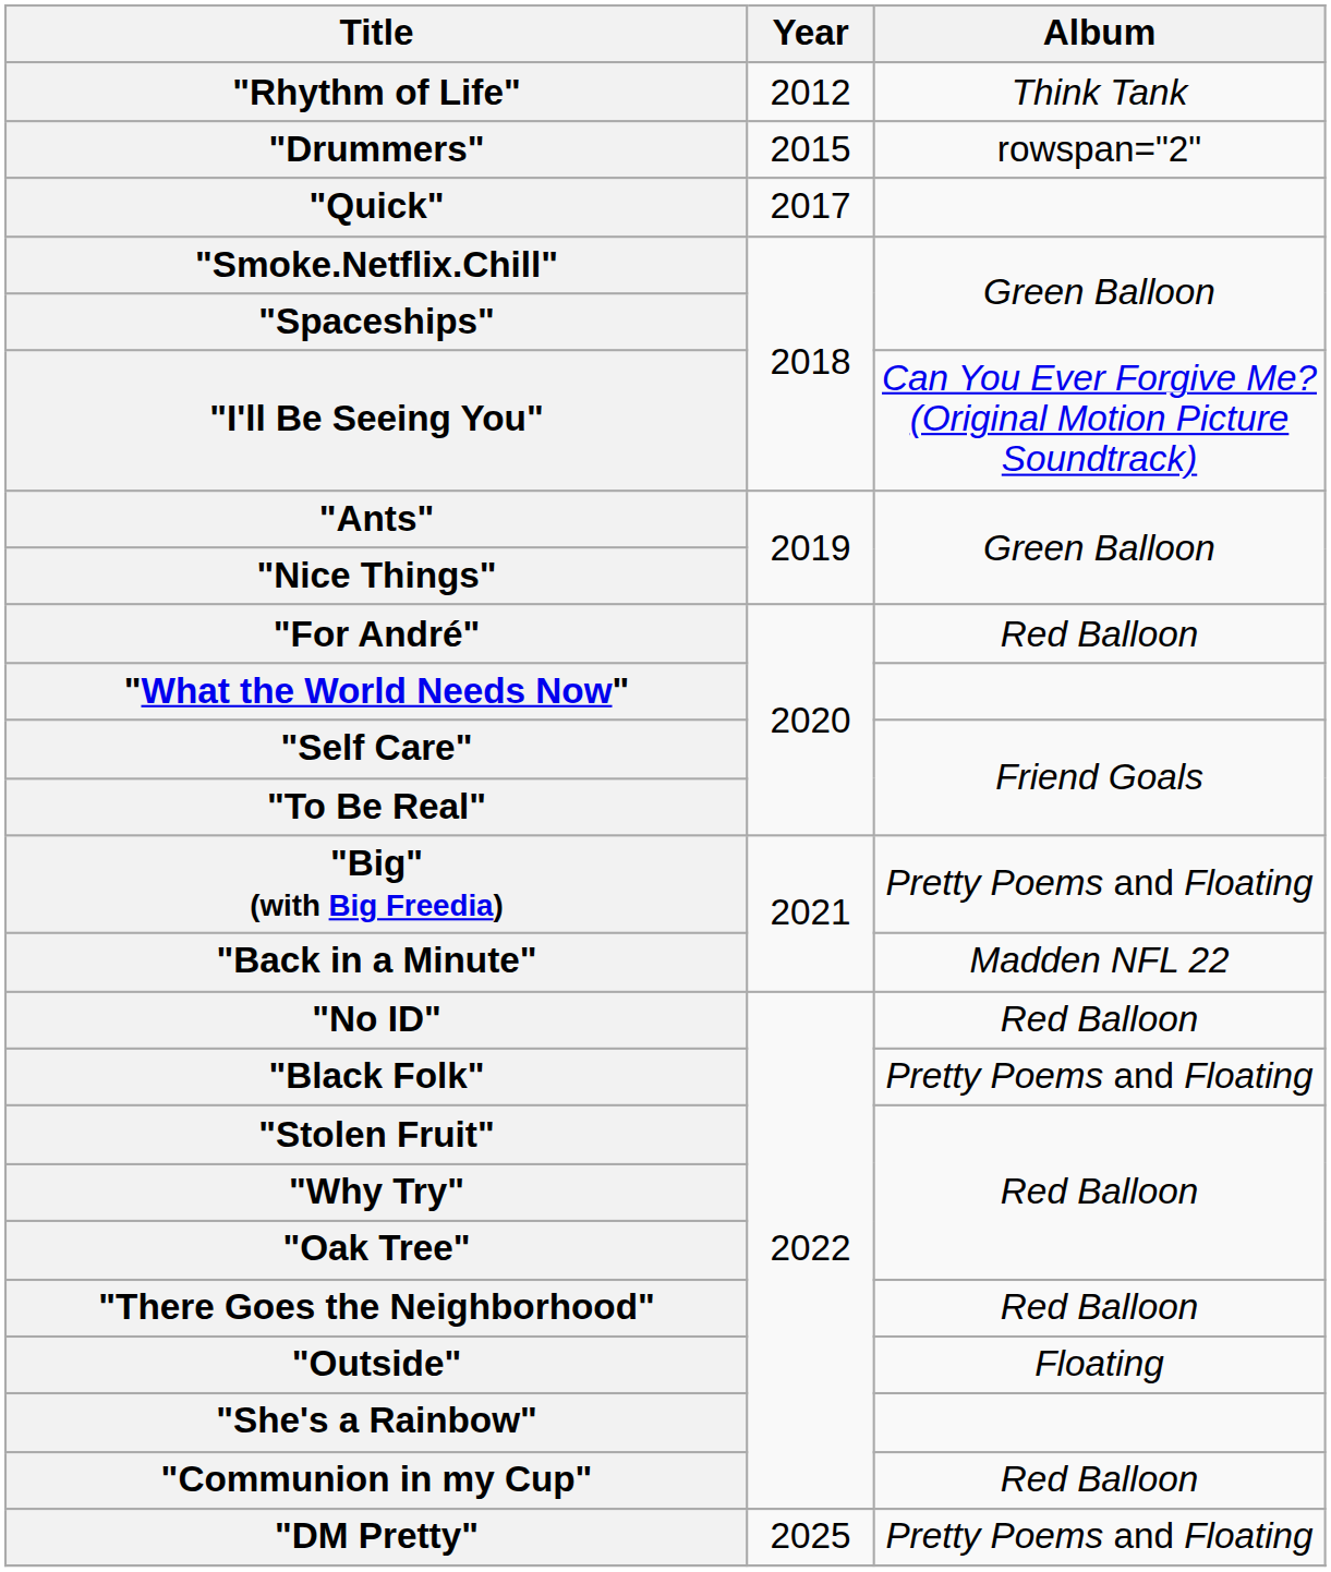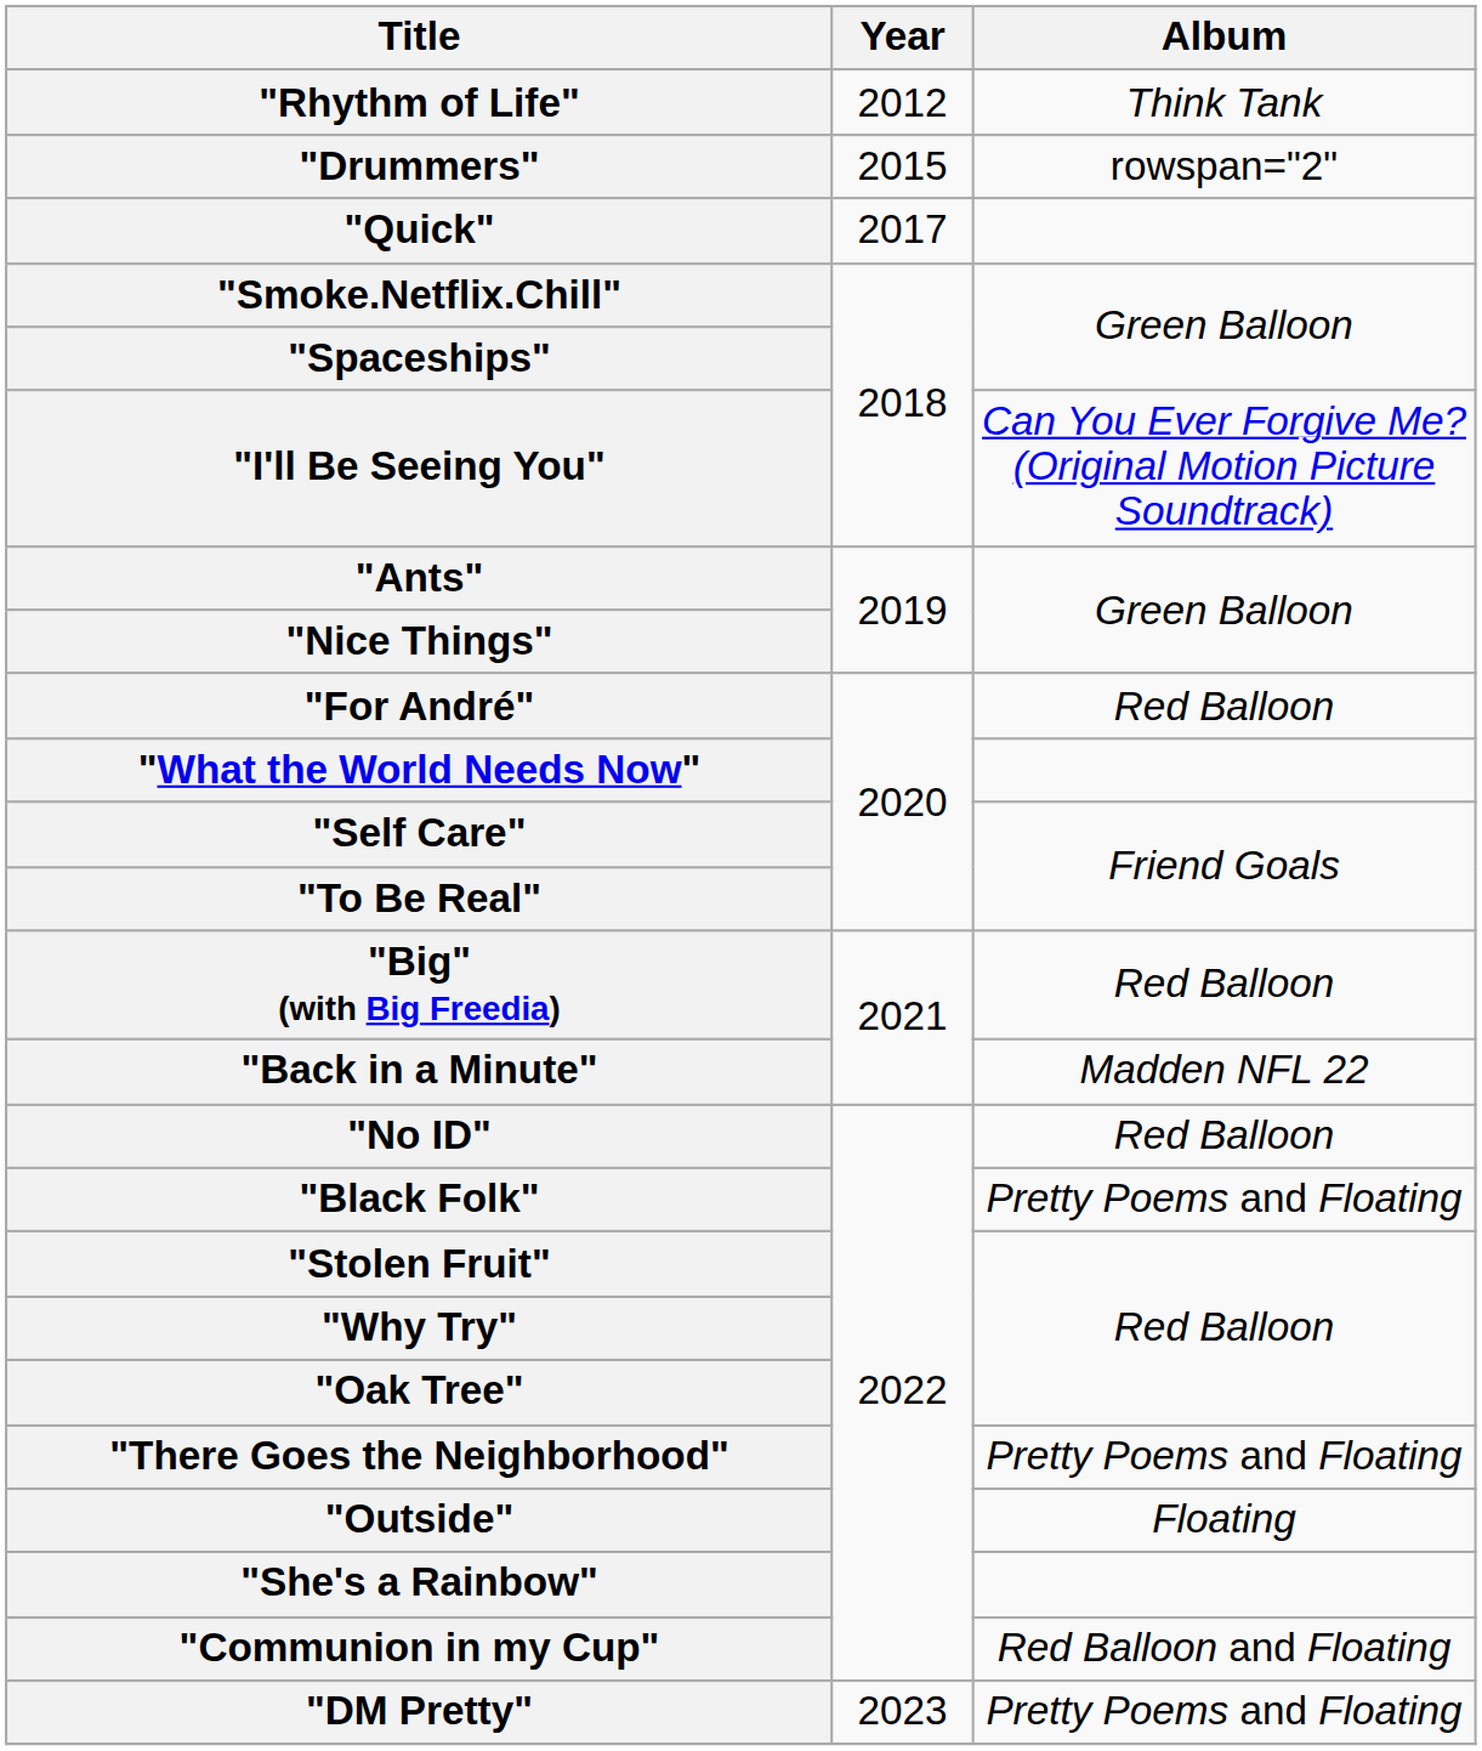"Big" (with Big Freedia) | Album: Pretty Poems and Floating -> Red Balloon
"There Goes the Neighborhood" | Album: Red Balloon -> Pretty Poems and Floating
"Communion in my Cup" | Album: Red Balloon -> Red Balloon and Floating
"DM Pretty" | Year: 2025 -> 2023
